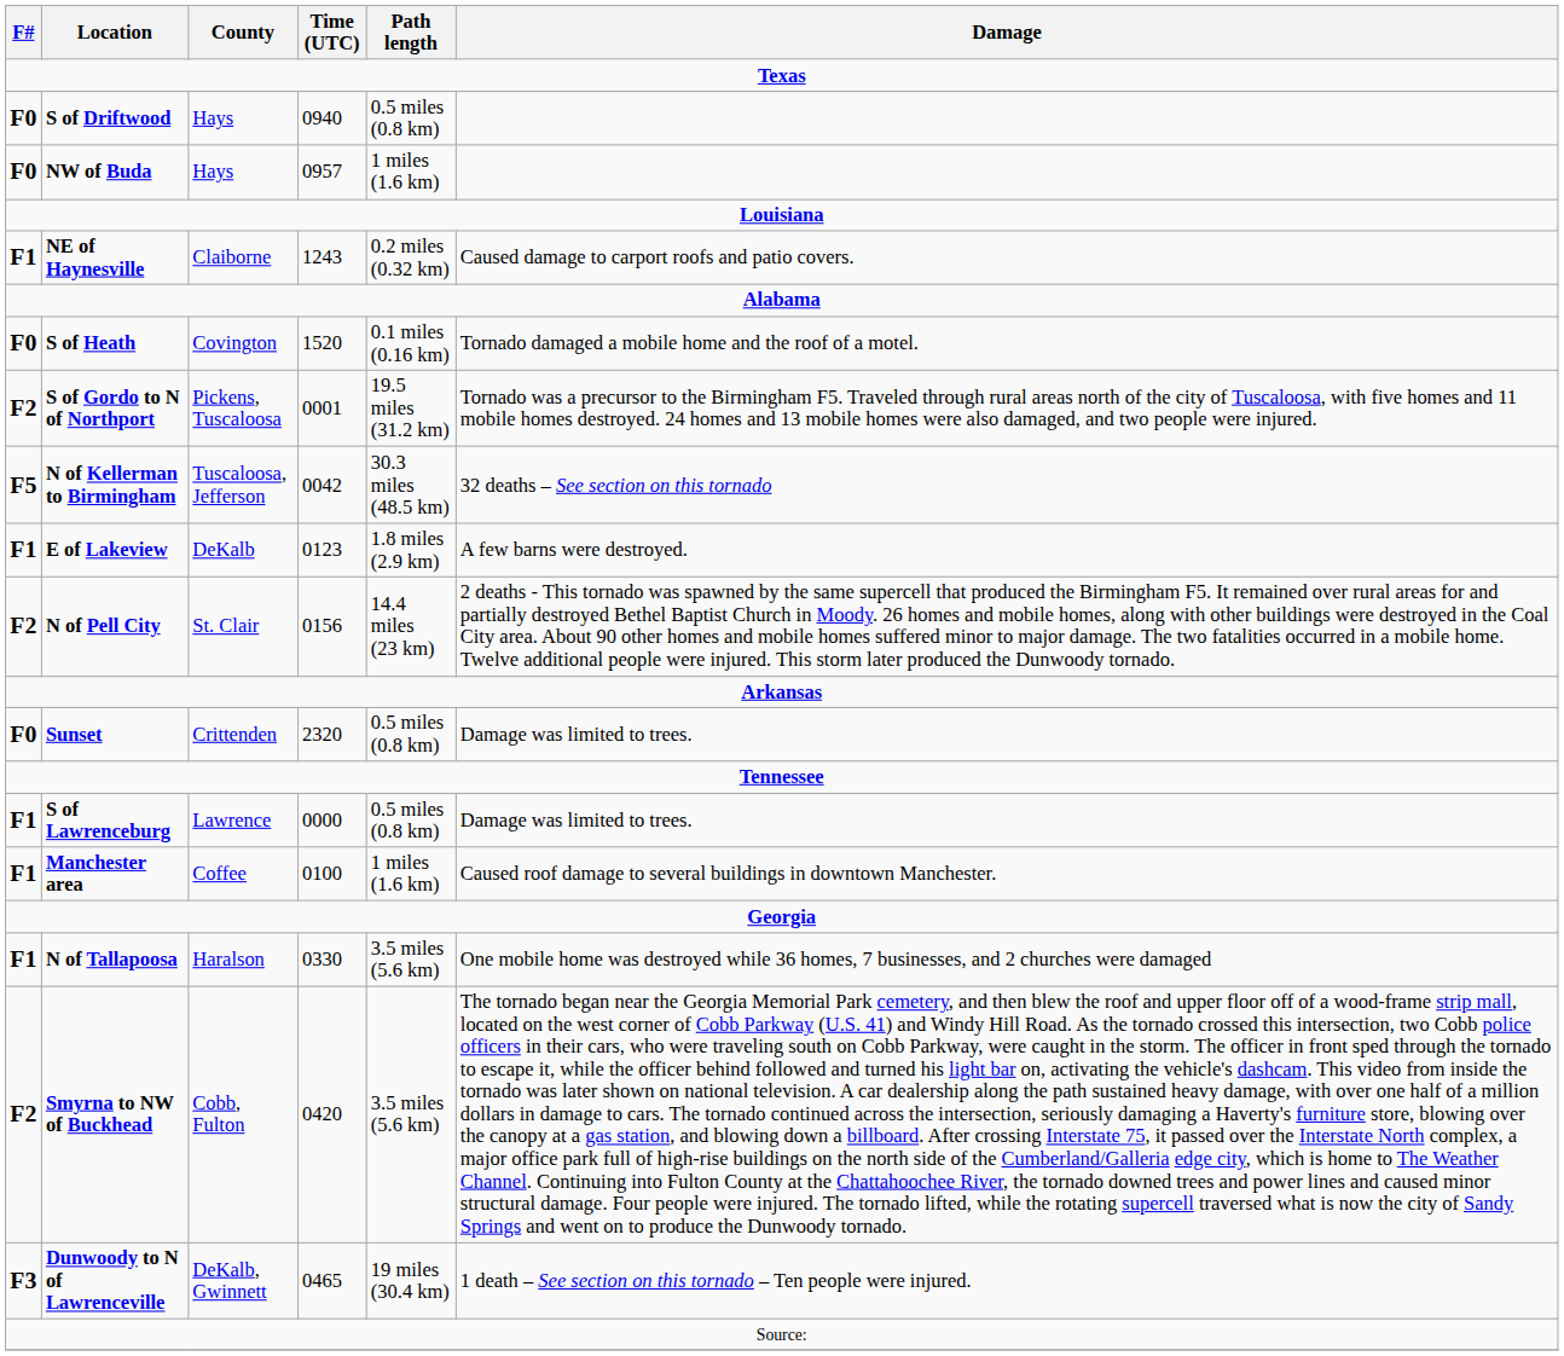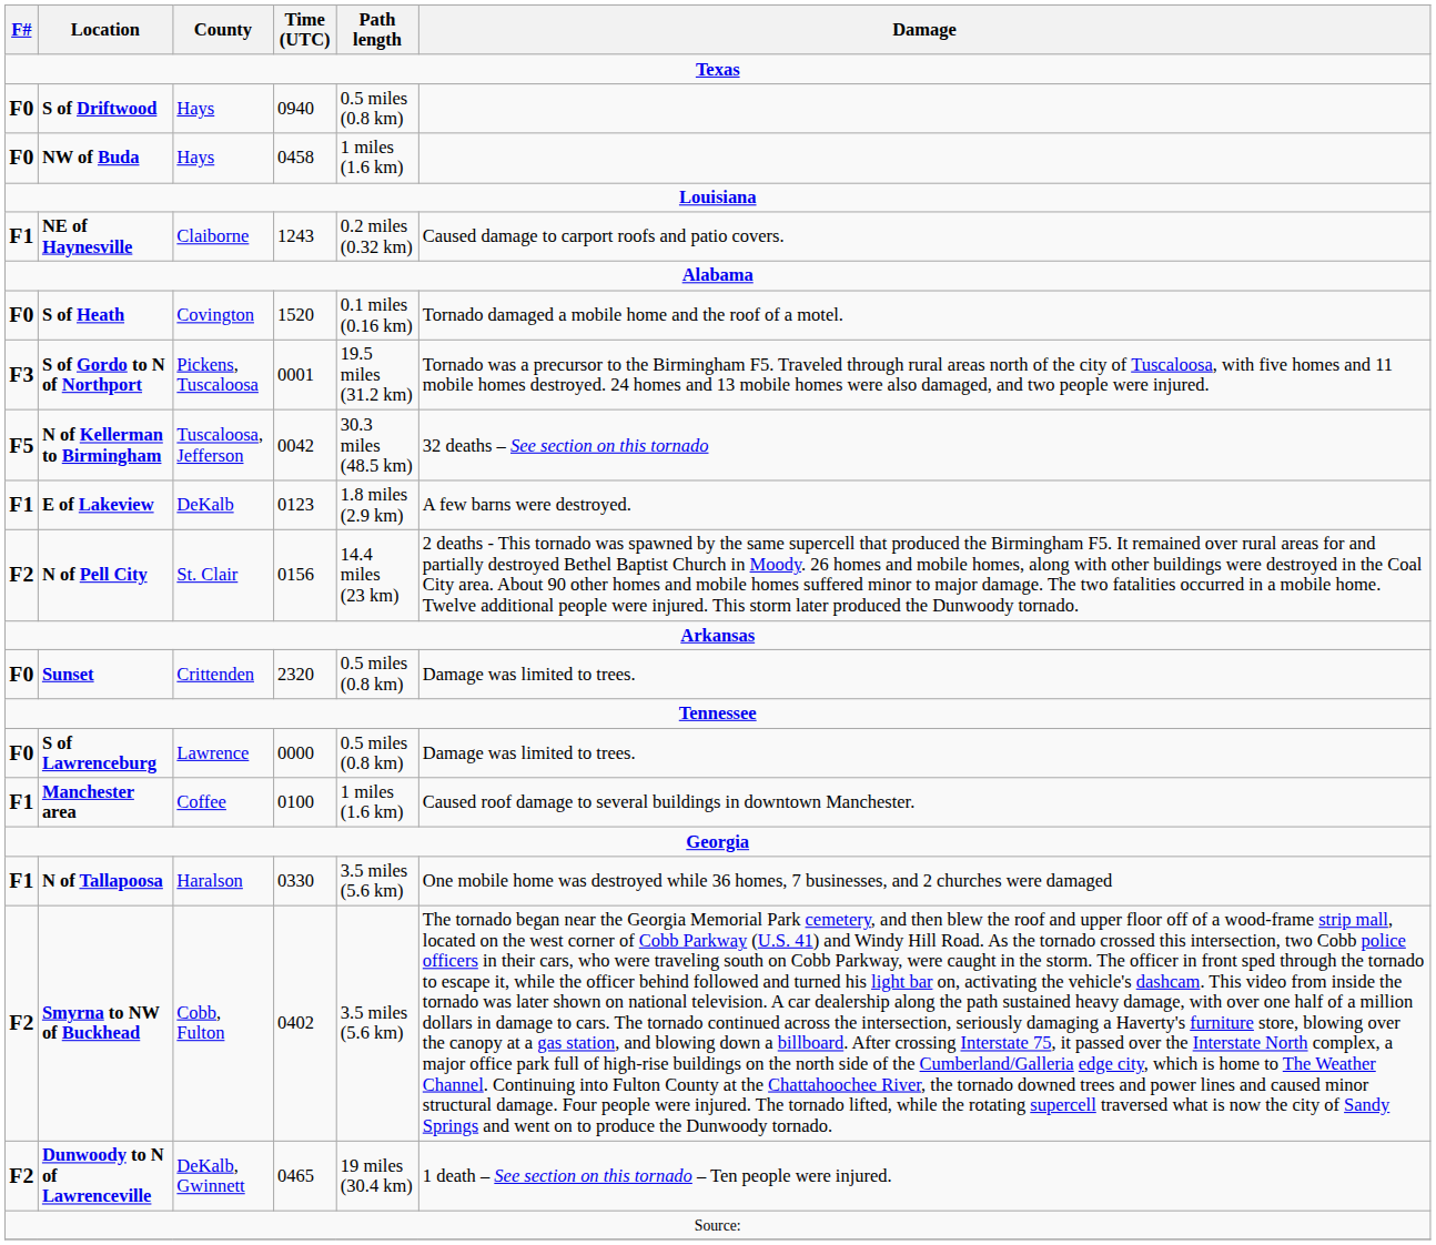NW of Buda | Time (UTC): 0957 -> 0458
S of Gordo to N of Northport | F#: F2 -> F3
S of Lawrenceburg | F#: F1 -> F0
Smyrna to NW of Buckhead | Time (UTC): 0420 -> 0402
Dunwoody to N of Lawrenceville | F#: F3 -> F2
